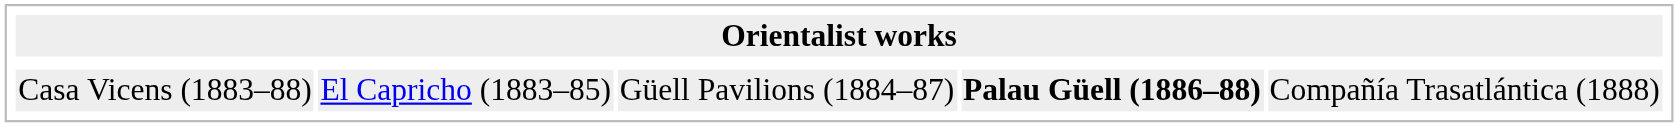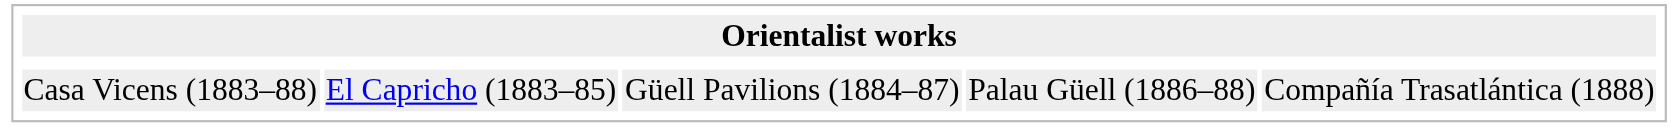Casa Vicens (1883–88) | column 4: bold -> normal
